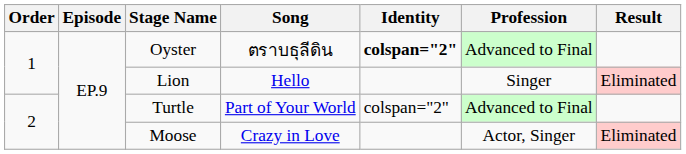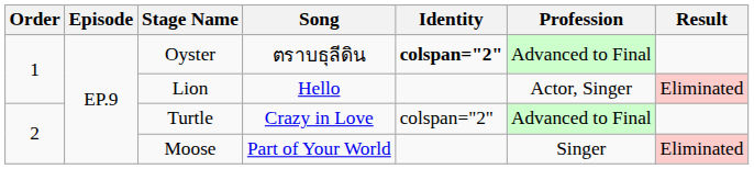Lion | Profession: Singer -> Actor, Singer
Turtle | Song: Part of Your World -> Crazy in Love
Moose | Song: Crazy in Love -> Part of Your World
Moose | Profession: Actor, Singer -> Singer
